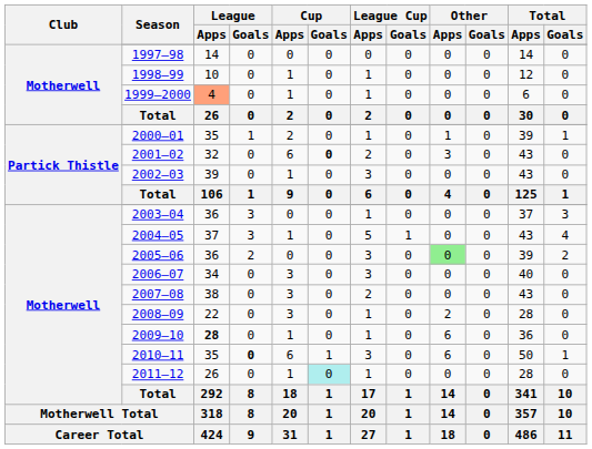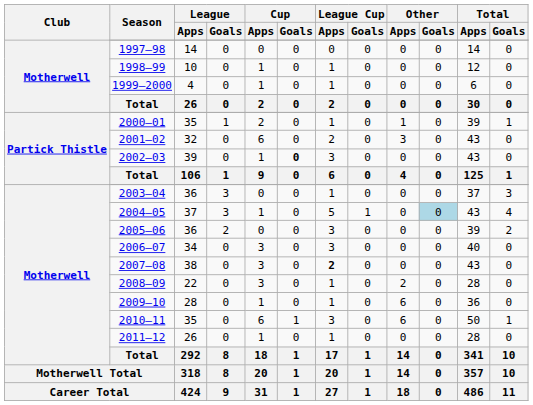1999–2000 | League / Apps: lightsalmon background -> no background
2001–02 | Cup / Goals: bold -> normal
2002–03 | Cup / Goals: normal -> bold
2004–05 | Other / Goals: no background -> lightblue background
2005–06 | Other / Apps: lightgreen background -> no background
2007–08 | League Cup / Apps: normal -> bold
2009–10 | League / Apps: bold -> normal
2010–11 | League / Goals: bold -> normal
2011–12 | Cup / Goals: paleturquoise background -> no background
